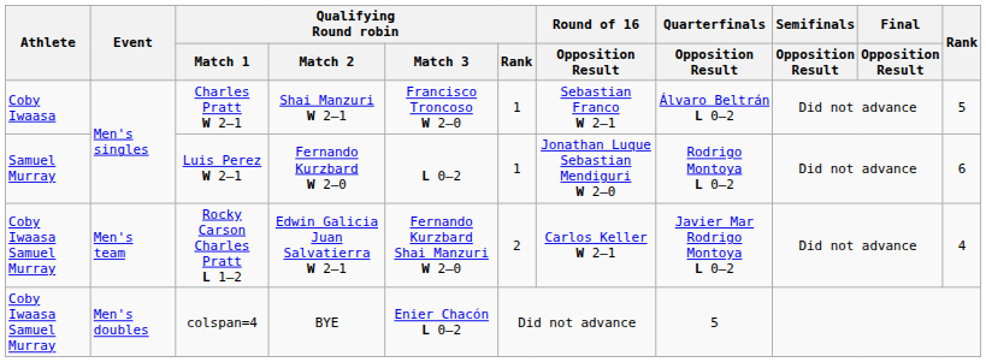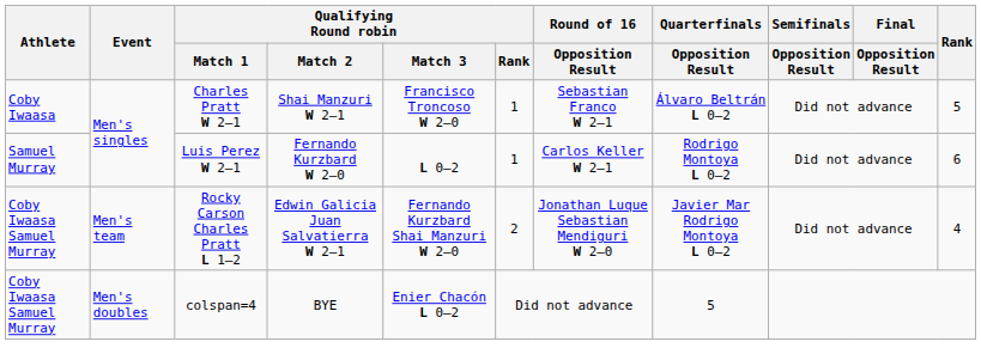Luis Perez W 2–1 | Round of 16 / Opposition Result: Jonathan Luque Sebastian Mendiguri W 2–0 -> Carlos Keller W 2–1
Rocky Carson Charles Pratt L 1–2 | Round of 16 / Opposition Result: Carlos Keller W 2–1 -> Jonathan Luque Sebastian Mendiguri W 2–0
